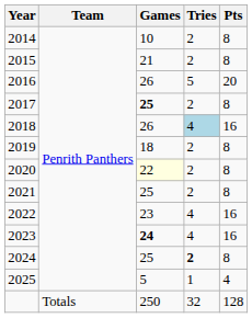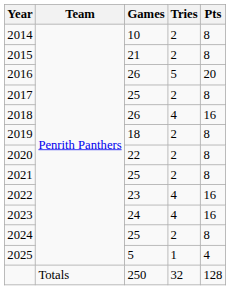2017 | Games: bold -> normal
2018 | Tries: lightblue background -> no background
2020 | Games: lightyellow background -> no background
2023 | Games: bold -> normal
2024 | Tries: bold -> normal
